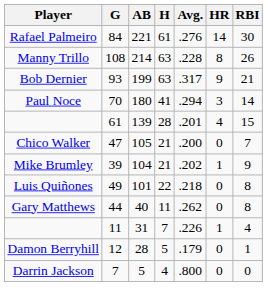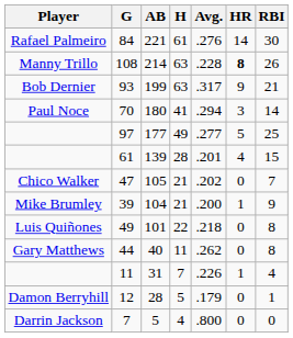108 | HR: normal -> bold
+ row: 97 | 177 | 49 | .277 | 5 | 25
47 | Avg.: .200 -> .202
39 | Avg.: .202 -> .200
